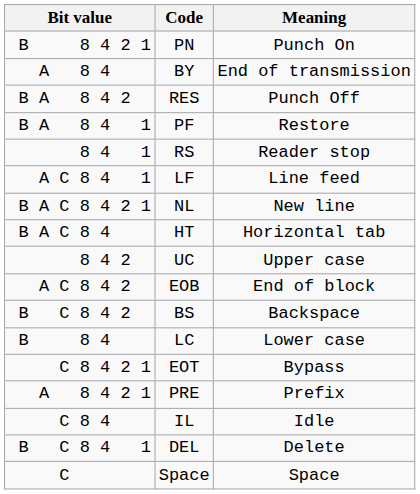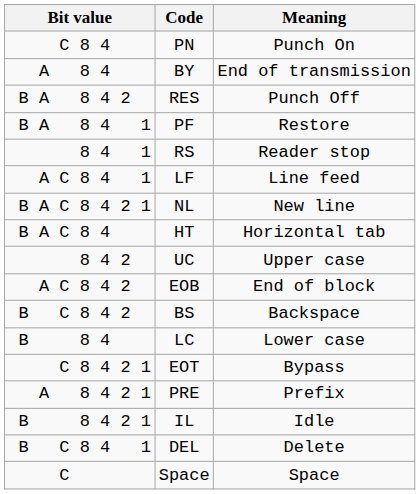PN | Bit value: B 8 4 2 1 -> C 8 4
IL | Bit value: C 8 4 -> B 8 4 2 1
